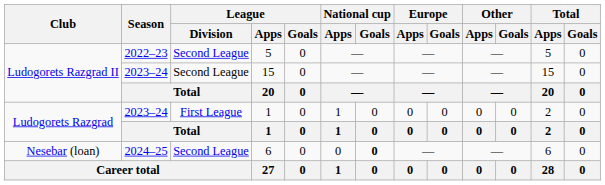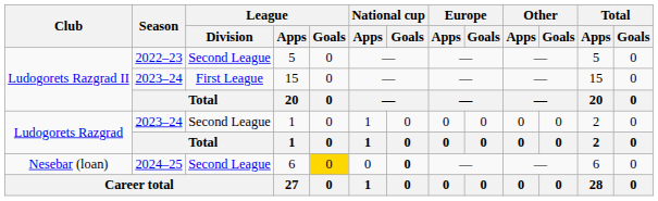row 4 | League / Division: Second League -> First League
row 6 | League / Division: First League -> Second League
row 8 | League / Goals: no background -> gold background
